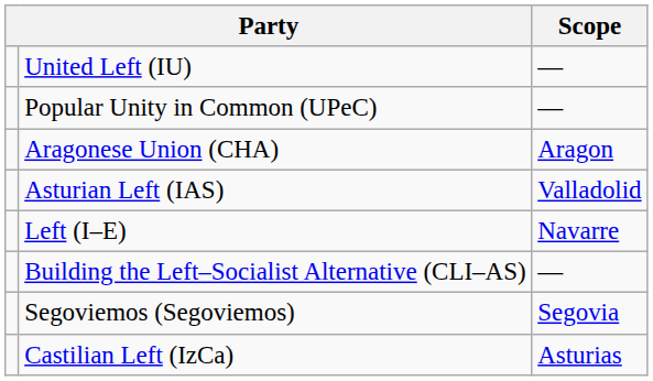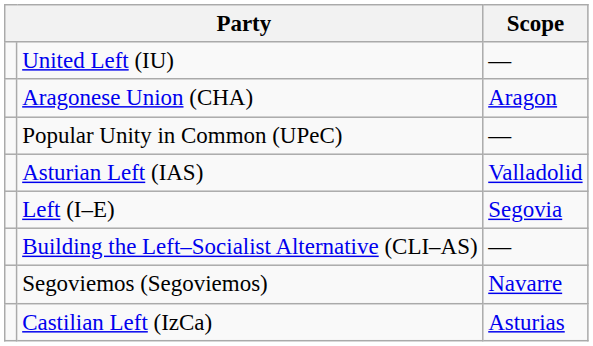rows swapped: Popular Unity in Common (UPeC) <-> Aragonese Union (CHA)
Left (I–E) | Scope: Navarre -> Segovia
Segoviemos (Segoviemos) | Scope: Segovia -> Navarre
